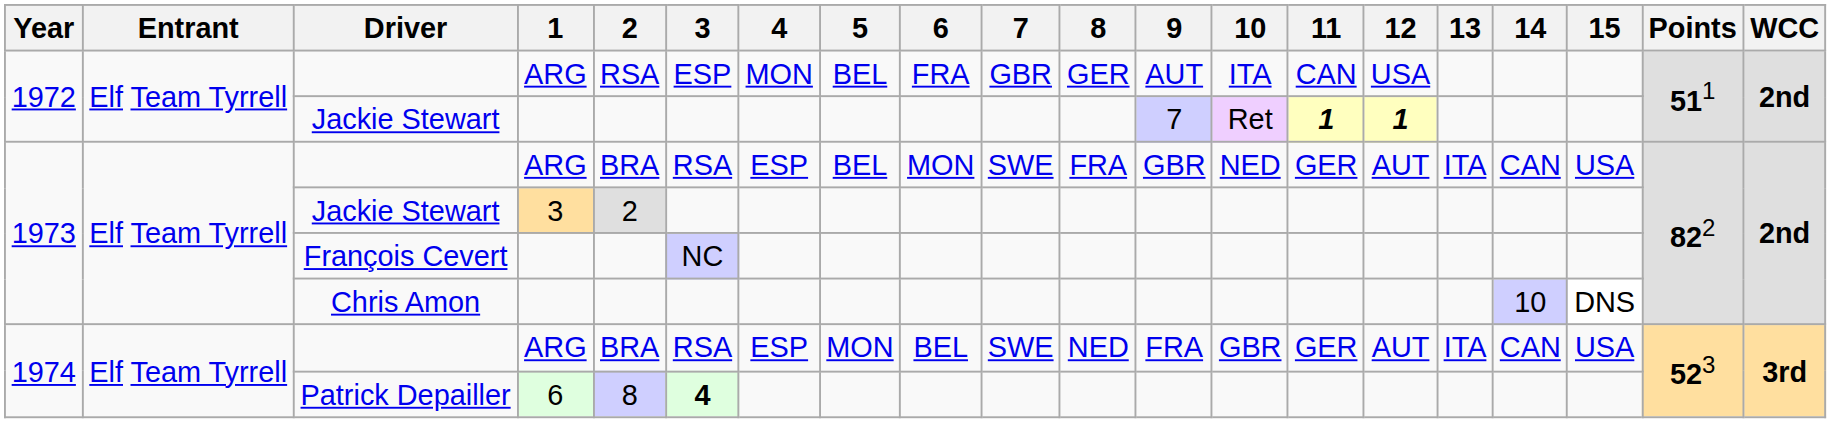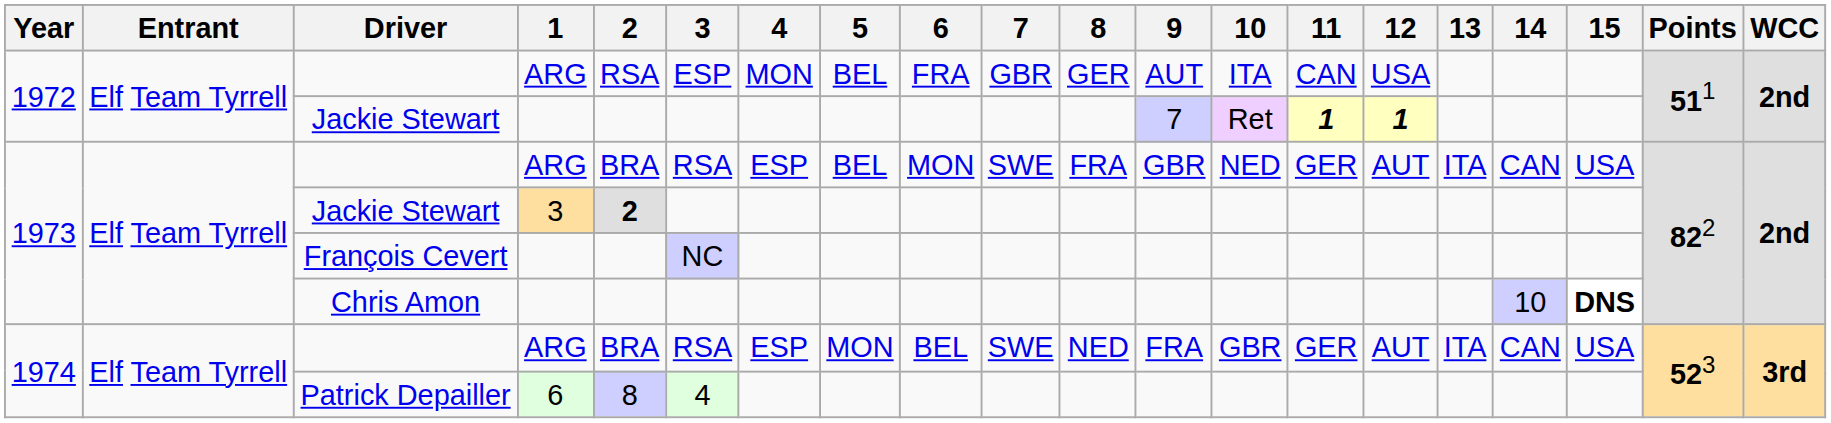1973 / Jackie Stewart | 2: normal -> bold
Chris Amon | 15: normal -> bold
Patrick Depailler | 3: bold -> normal
